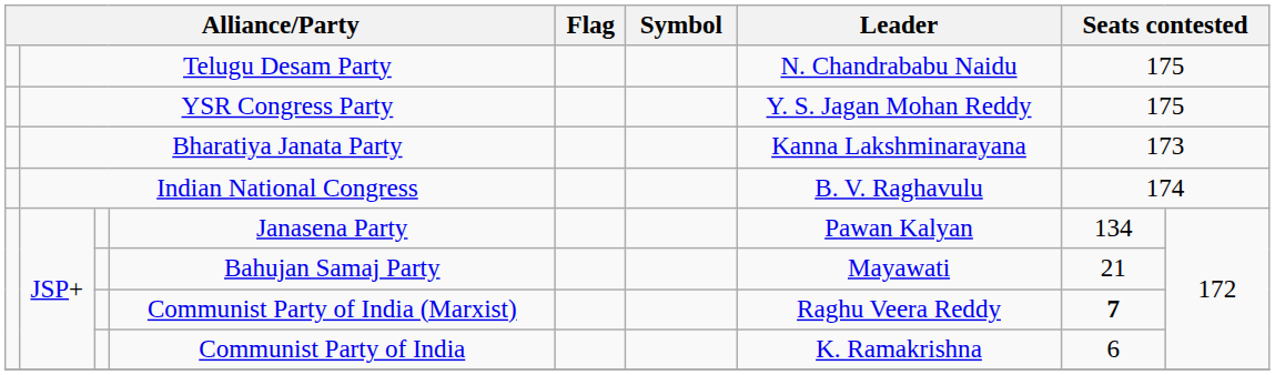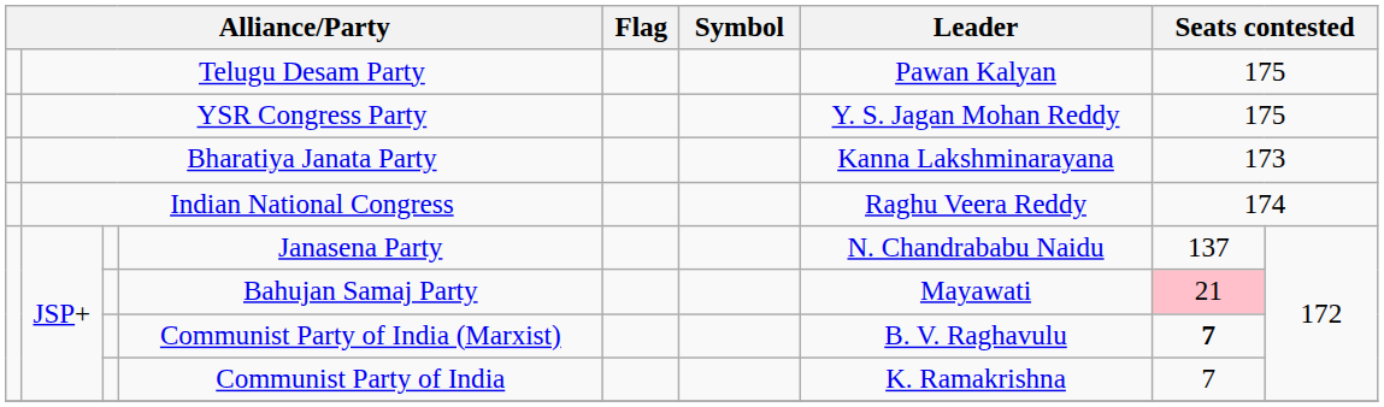Telugu Desam Party | Leader: N. Chandrababu Naidu -> Pawan Kalyan
Indian National Congress | Leader: B. V. Raghavulu -> Raghu Veera Reddy
Janasena Party | Leader: Pawan Kalyan -> N. Chandrababu Naidu
Janasena Party | column 8: 134 -> 137
Bahujan Samaj Party | column 8: no background -> pink background
Communist Party of India (Marxist) | Leader: Raghu Veera Reddy -> B. V. Raghavulu
Communist Party of India | column 8: 6 -> 7
